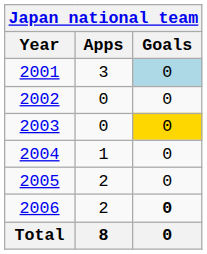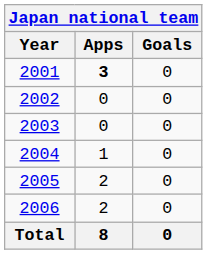2001 | Apps: normal -> bold
2001 | Goals: lightblue background -> no background
2003 | Goals: gold background -> no background
2006 | Goals: bold -> normal
